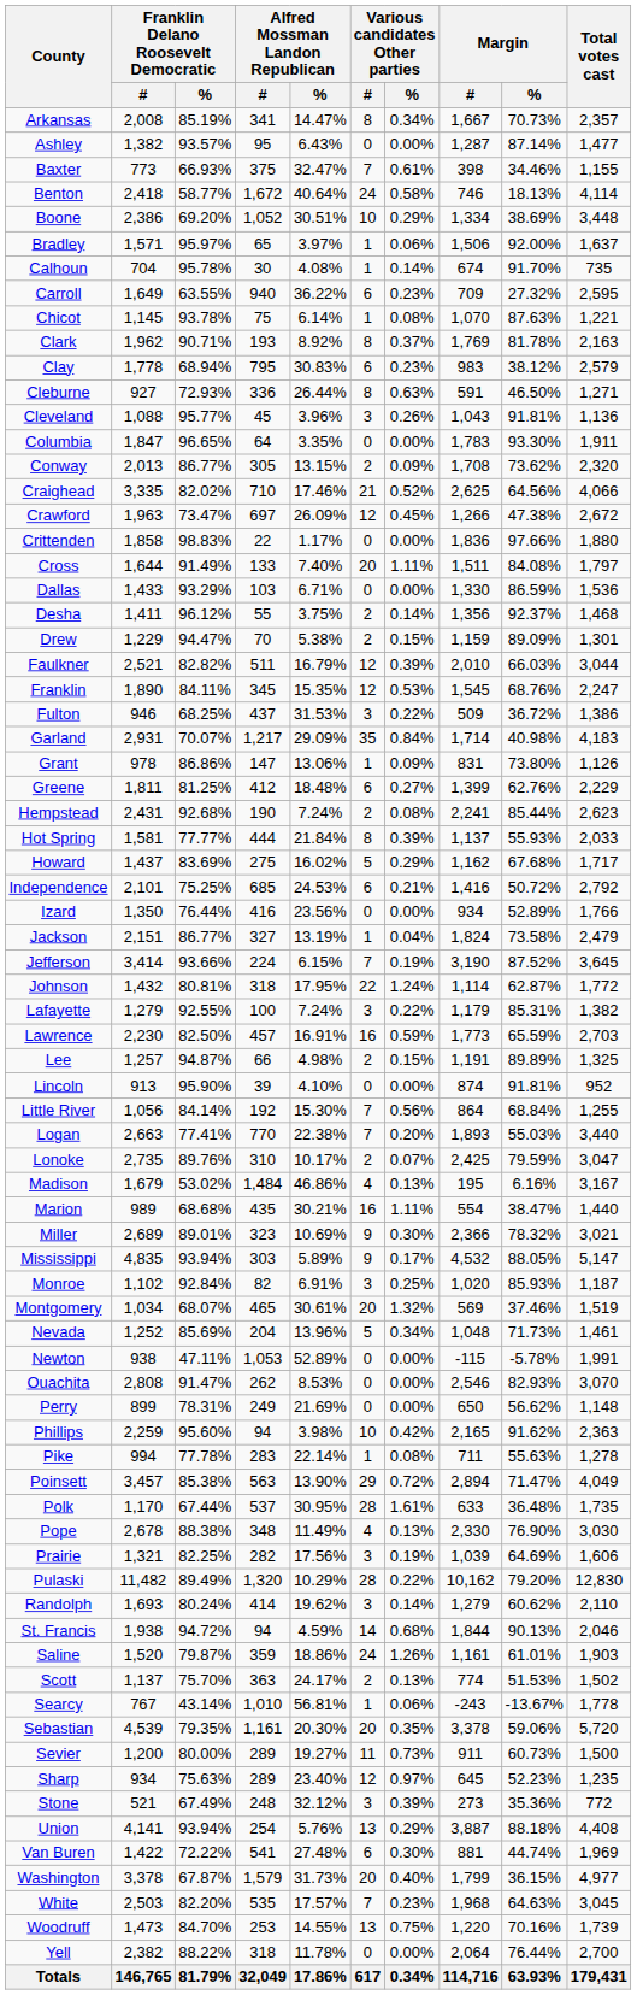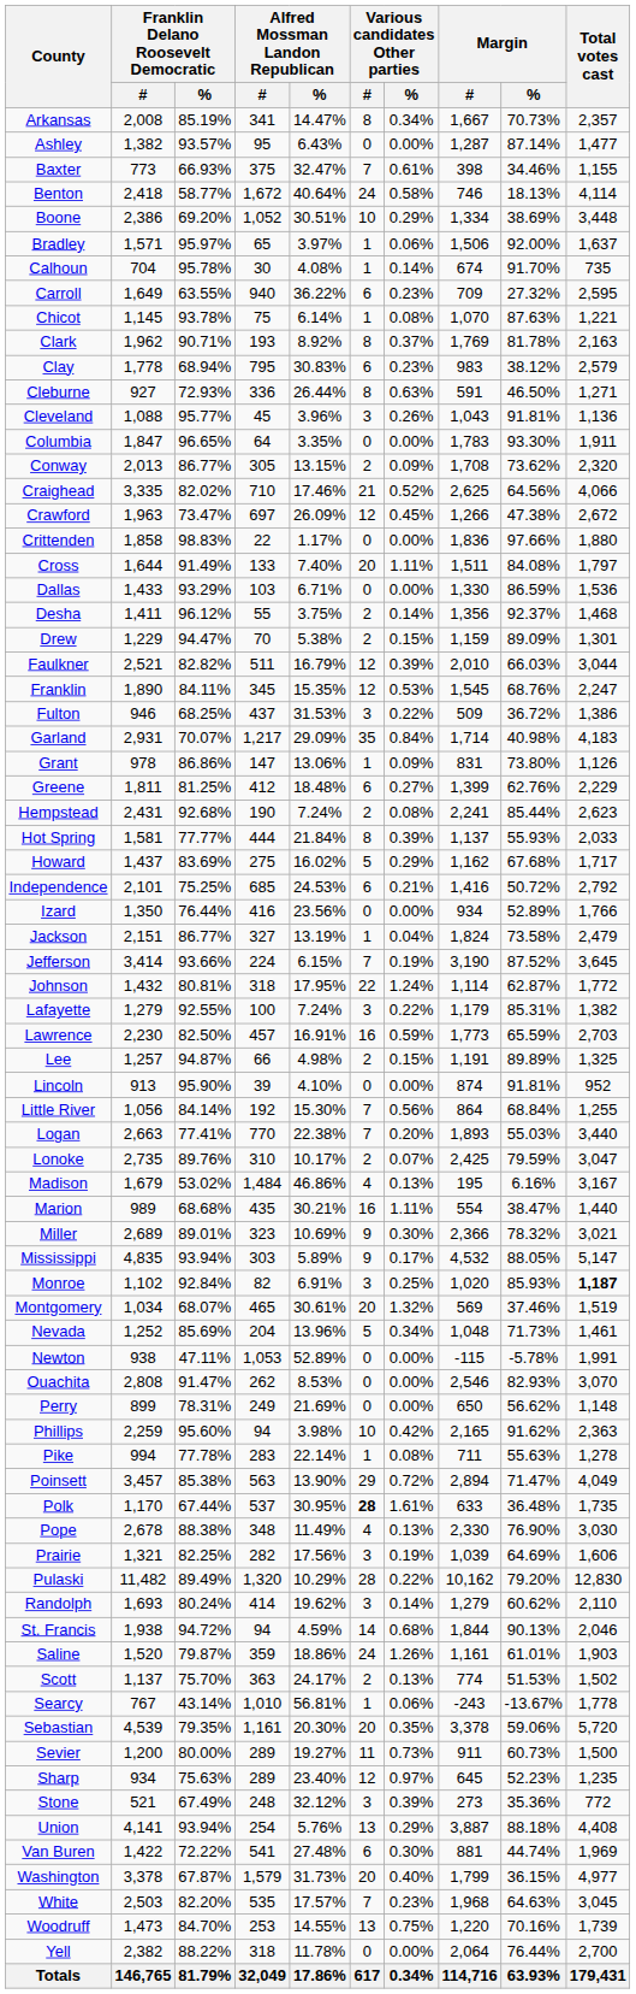Monroe | Total votes cast: normal -> bold
Polk | Various candidates Other parties / #: normal -> bold
